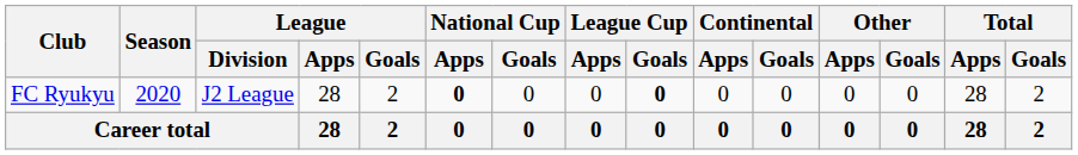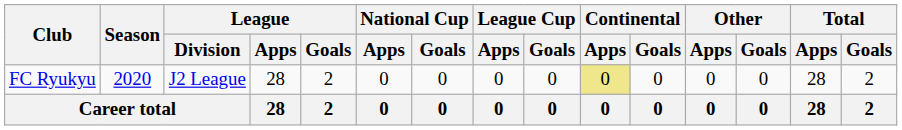FC Ryukyu | National Cup / Apps: bold -> normal
FC Ryukyu | League Cup / Goals: bold -> normal
FC Ryukyu | Continental / Apps: no background -> khaki background
